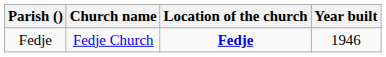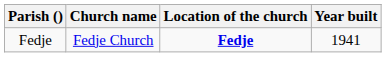row 2 | Year built: 1946 -> 1941
